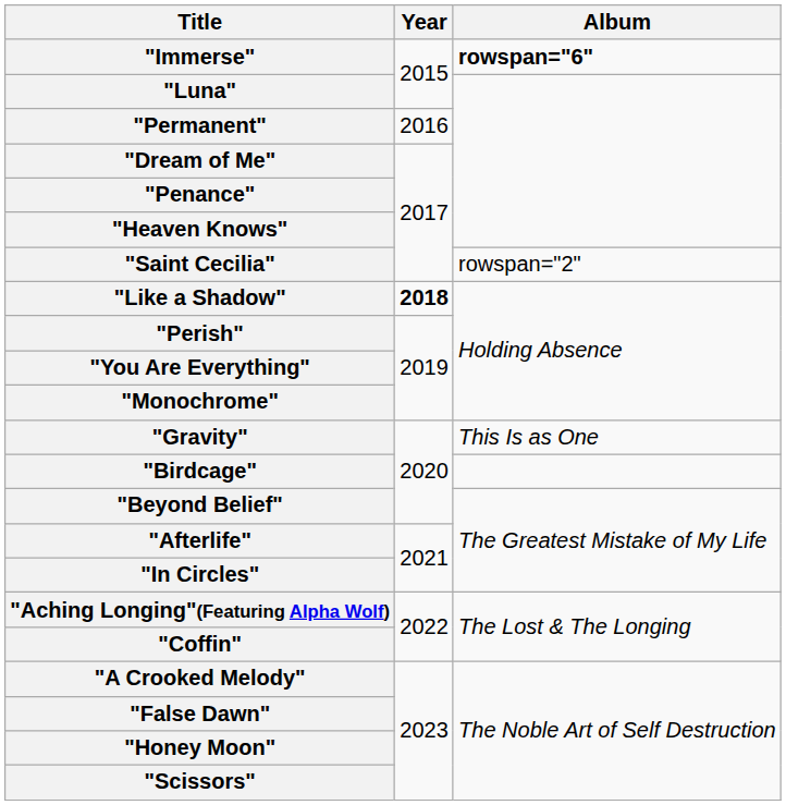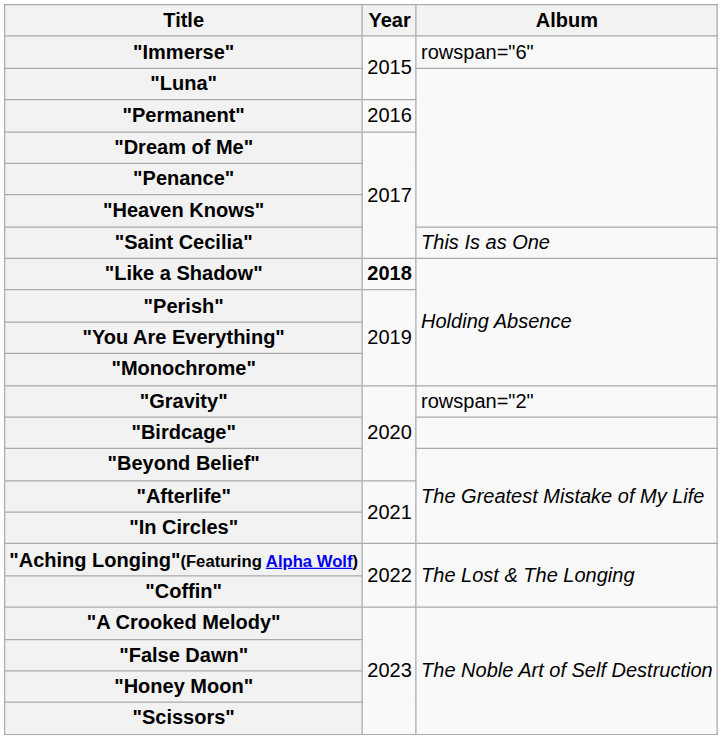"Immerse" | Album: bold -> normal
"Saint Cecilia" | Album: rowspan="2" -> This Is as One
"Gravity" | Album: This Is as One -> rowspan="2"
